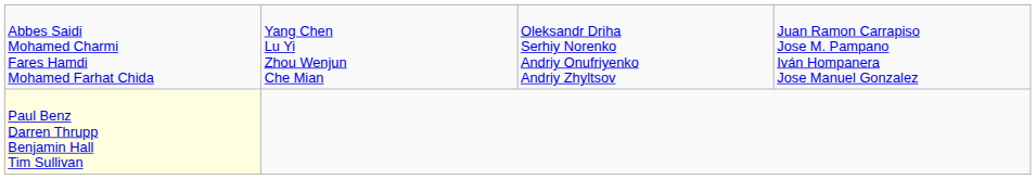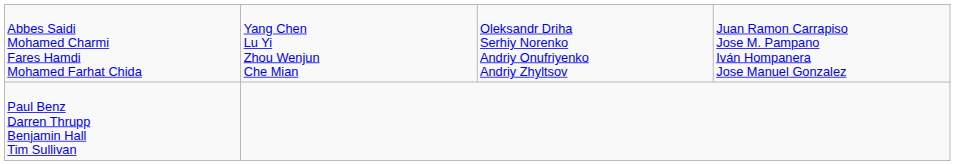Paul Benz Darren Thrupp Benjamin Hall Tim Sullivan | column 1: lightyellow background -> no background
